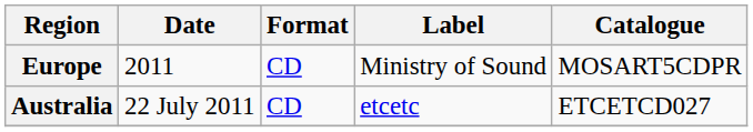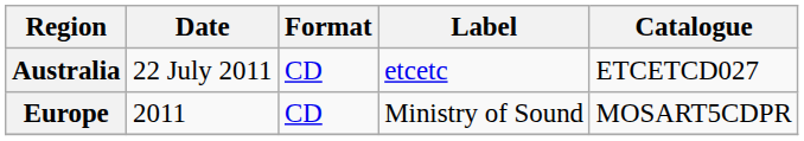rows swapped: Australia <-> Europe
